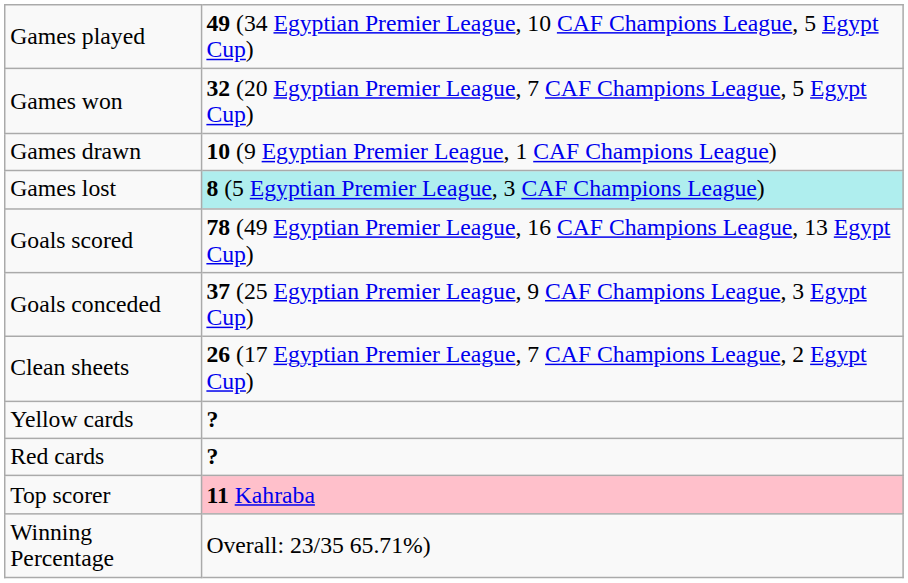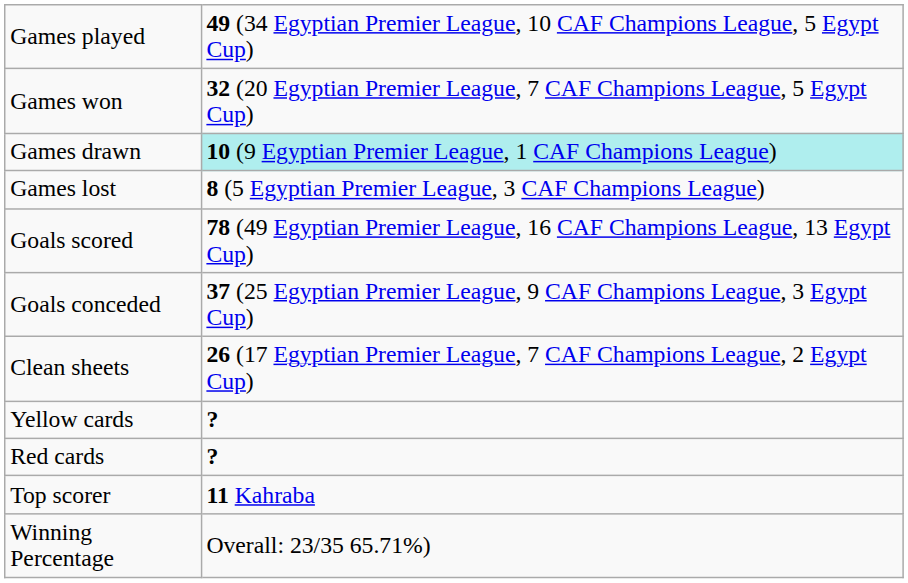Games drawn | column 2: no background -> paleturquoise background
Games lost | column 2: paleturquoise background -> no background
Top scorer | column 2: pink background -> no background
